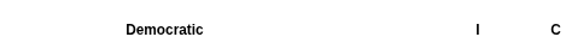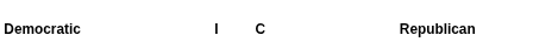+ column: 37 | Republican
